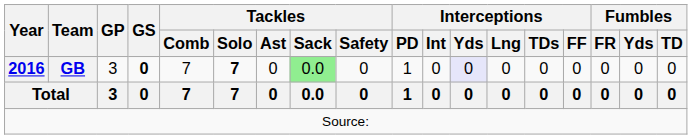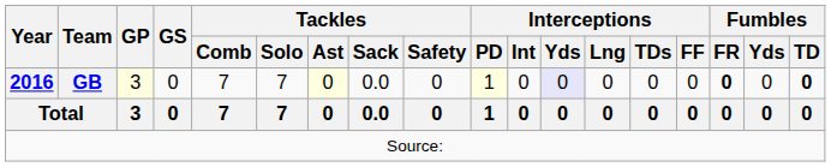2016 | GP: no background -> lightyellow background
2016 | GS: bold -> normal
2016 | Tackles / Solo: bold -> normal
2016 | Tackles / Ast: no background -> lightyellow background
2016 | Tackles / Sack: lightgreen background -> no background
2016 | Interceptions / PD: no background -> lightyellow background
2016 | Fumbles / FR: normal -> bold
2016 | Fumbles / TD: normal -> bold
